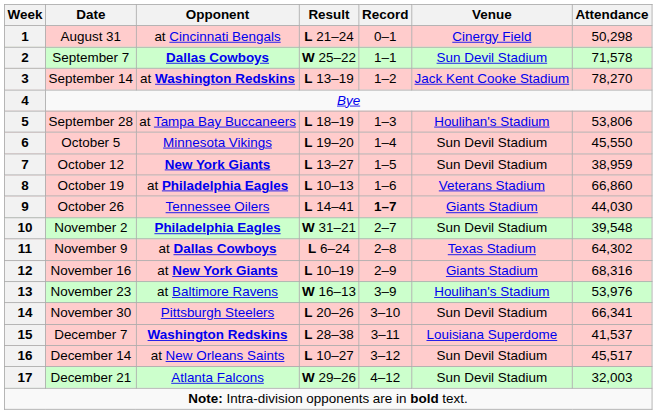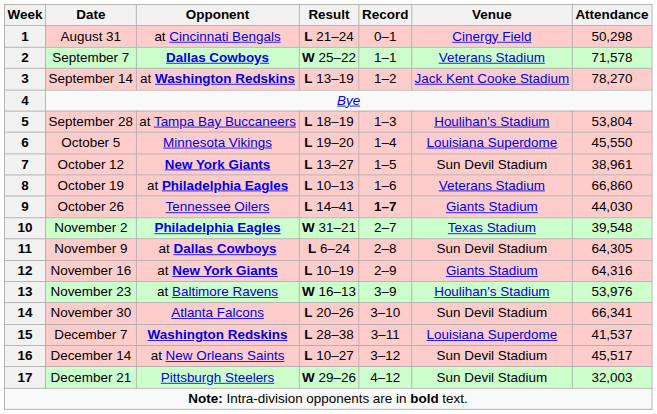2 | Venue: Sun Devil Stadium -> Veterans Stadium
5 | Attendance: 53,806 -> 53,804
6 | Venue: Sun Devil Stadium -> Louisiana Superdome
7 | Attendance: 38,959 -> 38,961
10 | Venue: Sun Devil Stadium -> Texas Stadium
11 | Venue: Texas Stadium -> Sun Devil Stadium
11 | Attendance: 64,302 -> 64,305
12 | Attendance: 68,316 -> 64,316
14 | Opponent: Pittsburgh Steelers -> Atlanta Falcons
17 | Opponent: Atlanta Falcons -> Pittsburgh Steelers
